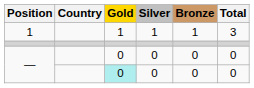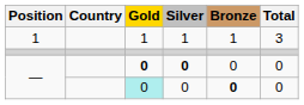row 4 | Gold: normal -> bold
row 4 | Silver: normal -> bold
row 5 | Bronze: normal -> bold
